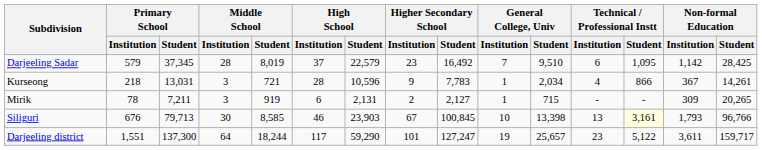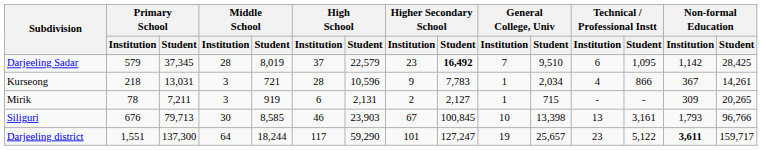Darjeeling Sadar | Higher Secondary School / Student: normal -> bold
Siliguri | Technical / Professional Instt / Student: lightyellow background -> no background
Darjeeling district | Non-formal Education / Institution: normal -> bold
